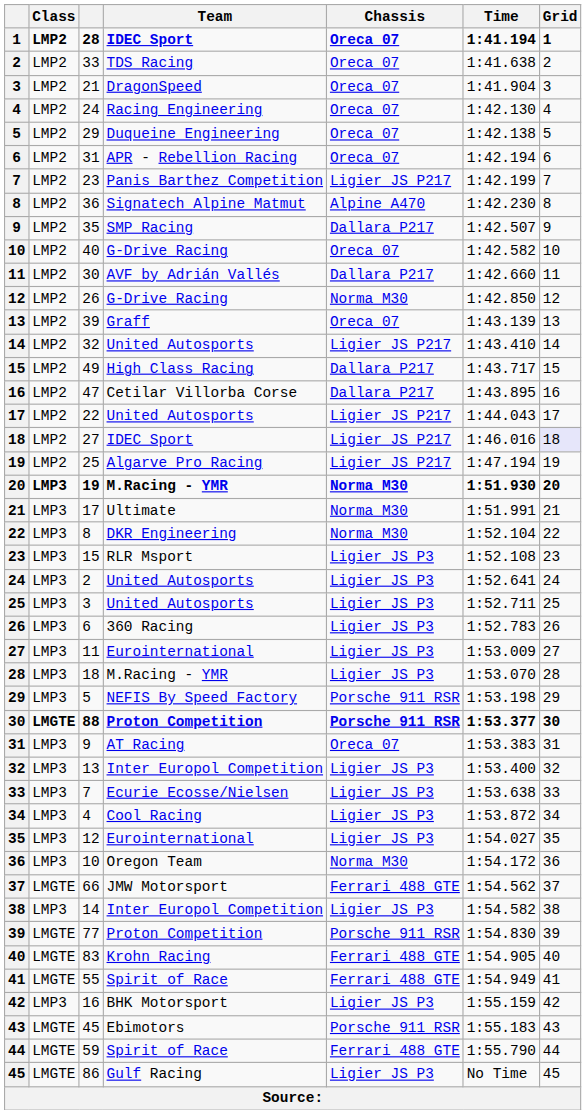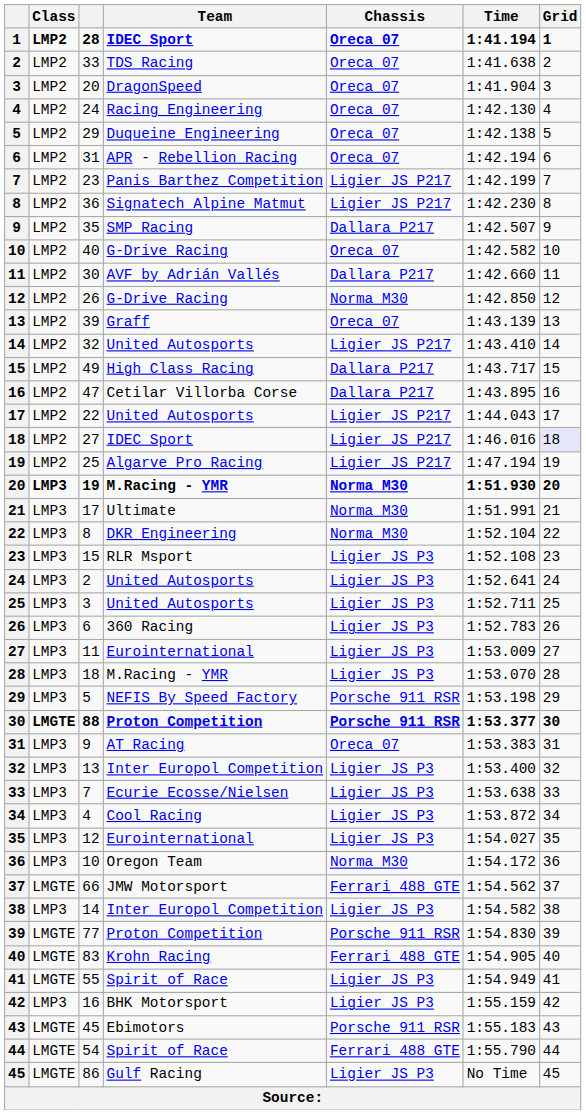row 4 | column 3: 21 -> 20
row 9 | Chassis: Alpine A470 -> Ligier JS P217
row 42 | Chassis: Ferrari 488 GTE -> Ligier JS P3
row 45 | column 3: 59 -> 54
